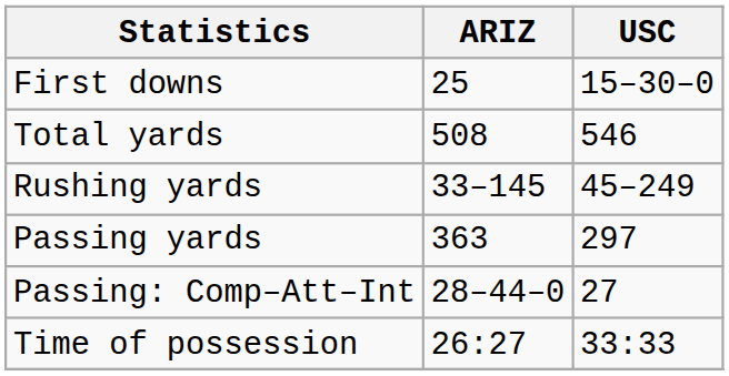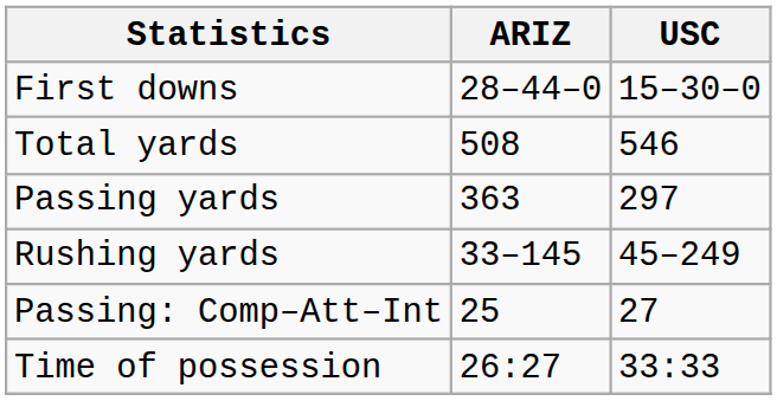First downs | ARIZ: 25 -> 28–44–0
rows swapped: Rushing yards <-> Passing yards
Passing: Comp–Att–Int | ARIZ: 28–44–0 -> 25
